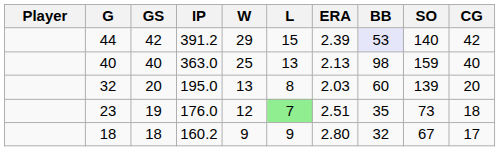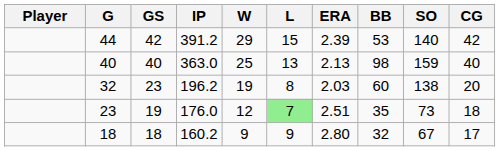row 2 | BB: lavender background -> no background
row 4 | GS: 20 -> 23
row 4 | IP: 195.0 -> 196.2
row 4 | W: 13 -> 19
row 4 | SO: 139 -> 138
